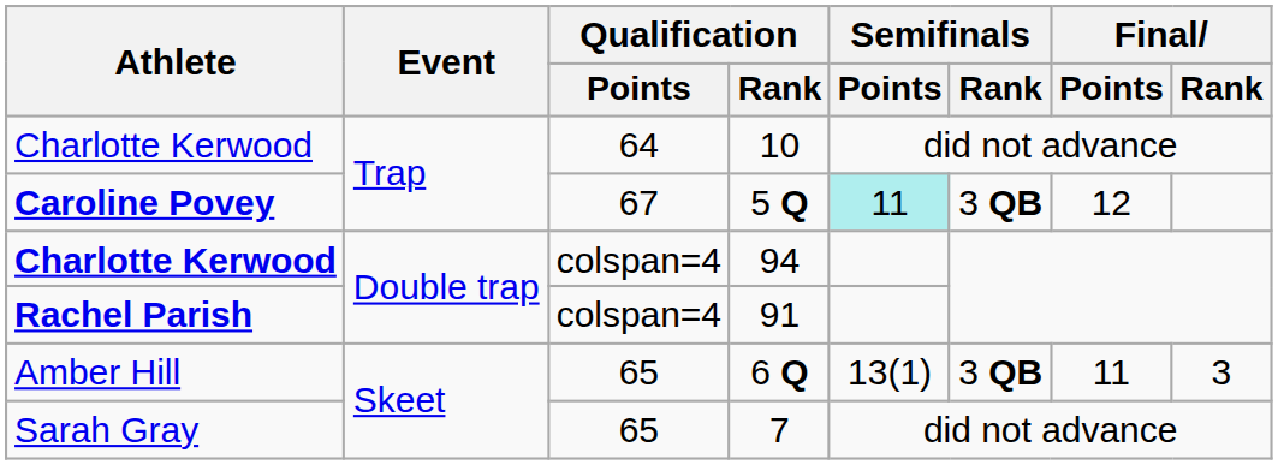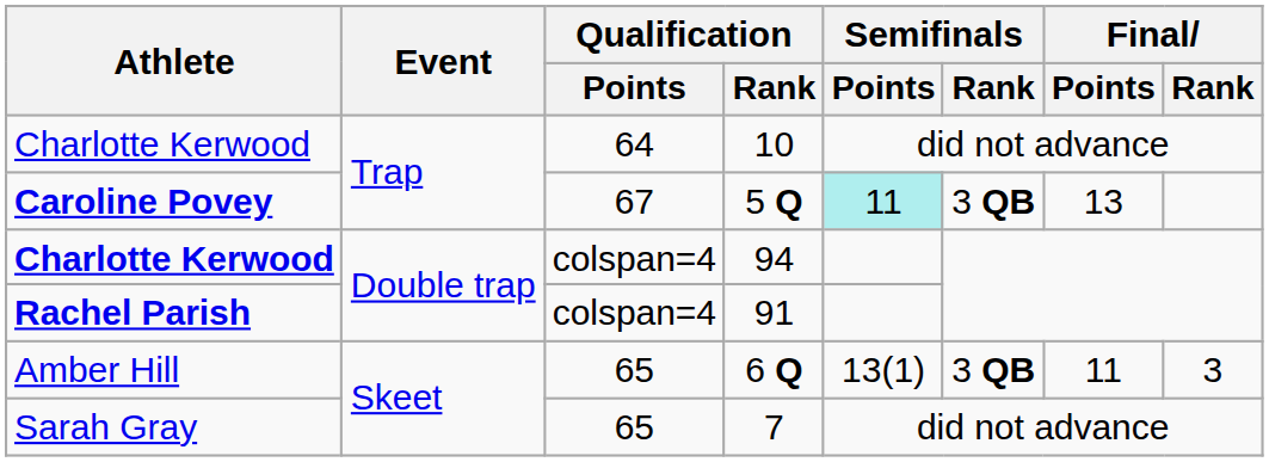5 Q | Final / Points: 12 -> 13
